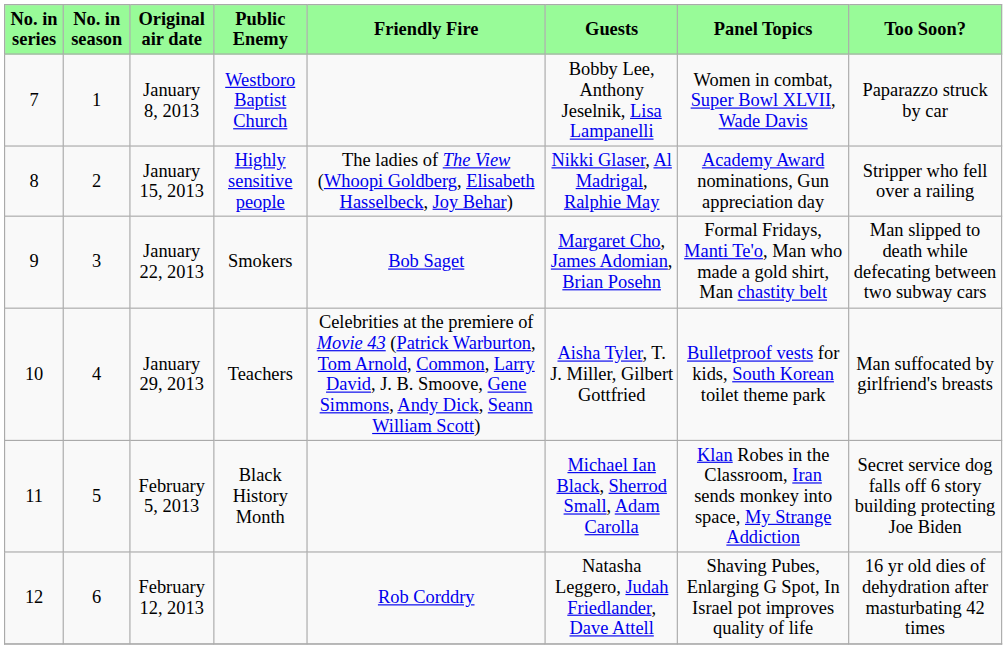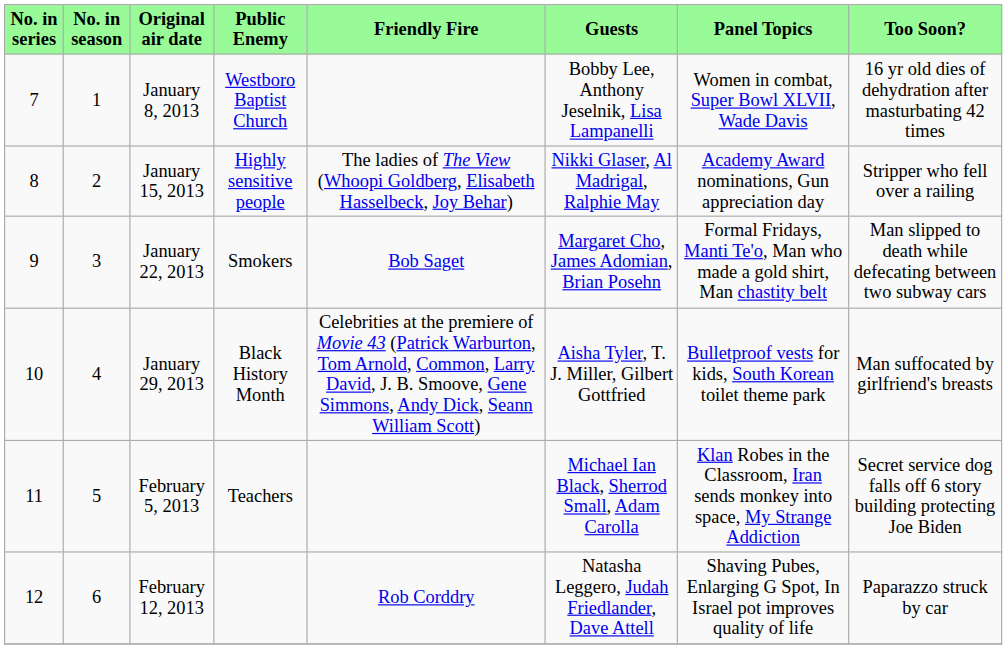January 8, 2013 | Too Soon?: Paparazzo struck by car -> 16 yr old dies of dehydration after masturbating 42 times
January 29, 2013 | Public Enemy: Teachers -> Black History Month
February 5, 2013 | Public Enemy: Black History Month -> Teachers
February 12, 2013 | Too Soon?: 16 yr old dies of dehydration after masturbating 42 times -> Paparazzo struck by car
